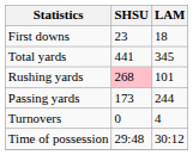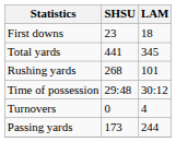Rushing yards | SHSU: pink background -> no background
rows swapped: Passing yards <-> Time of possession
